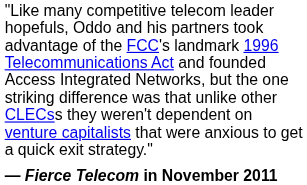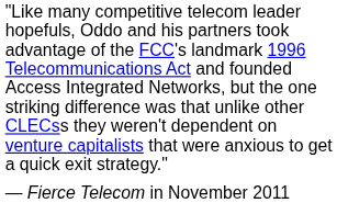row 2 | column 1: bold -> normal
